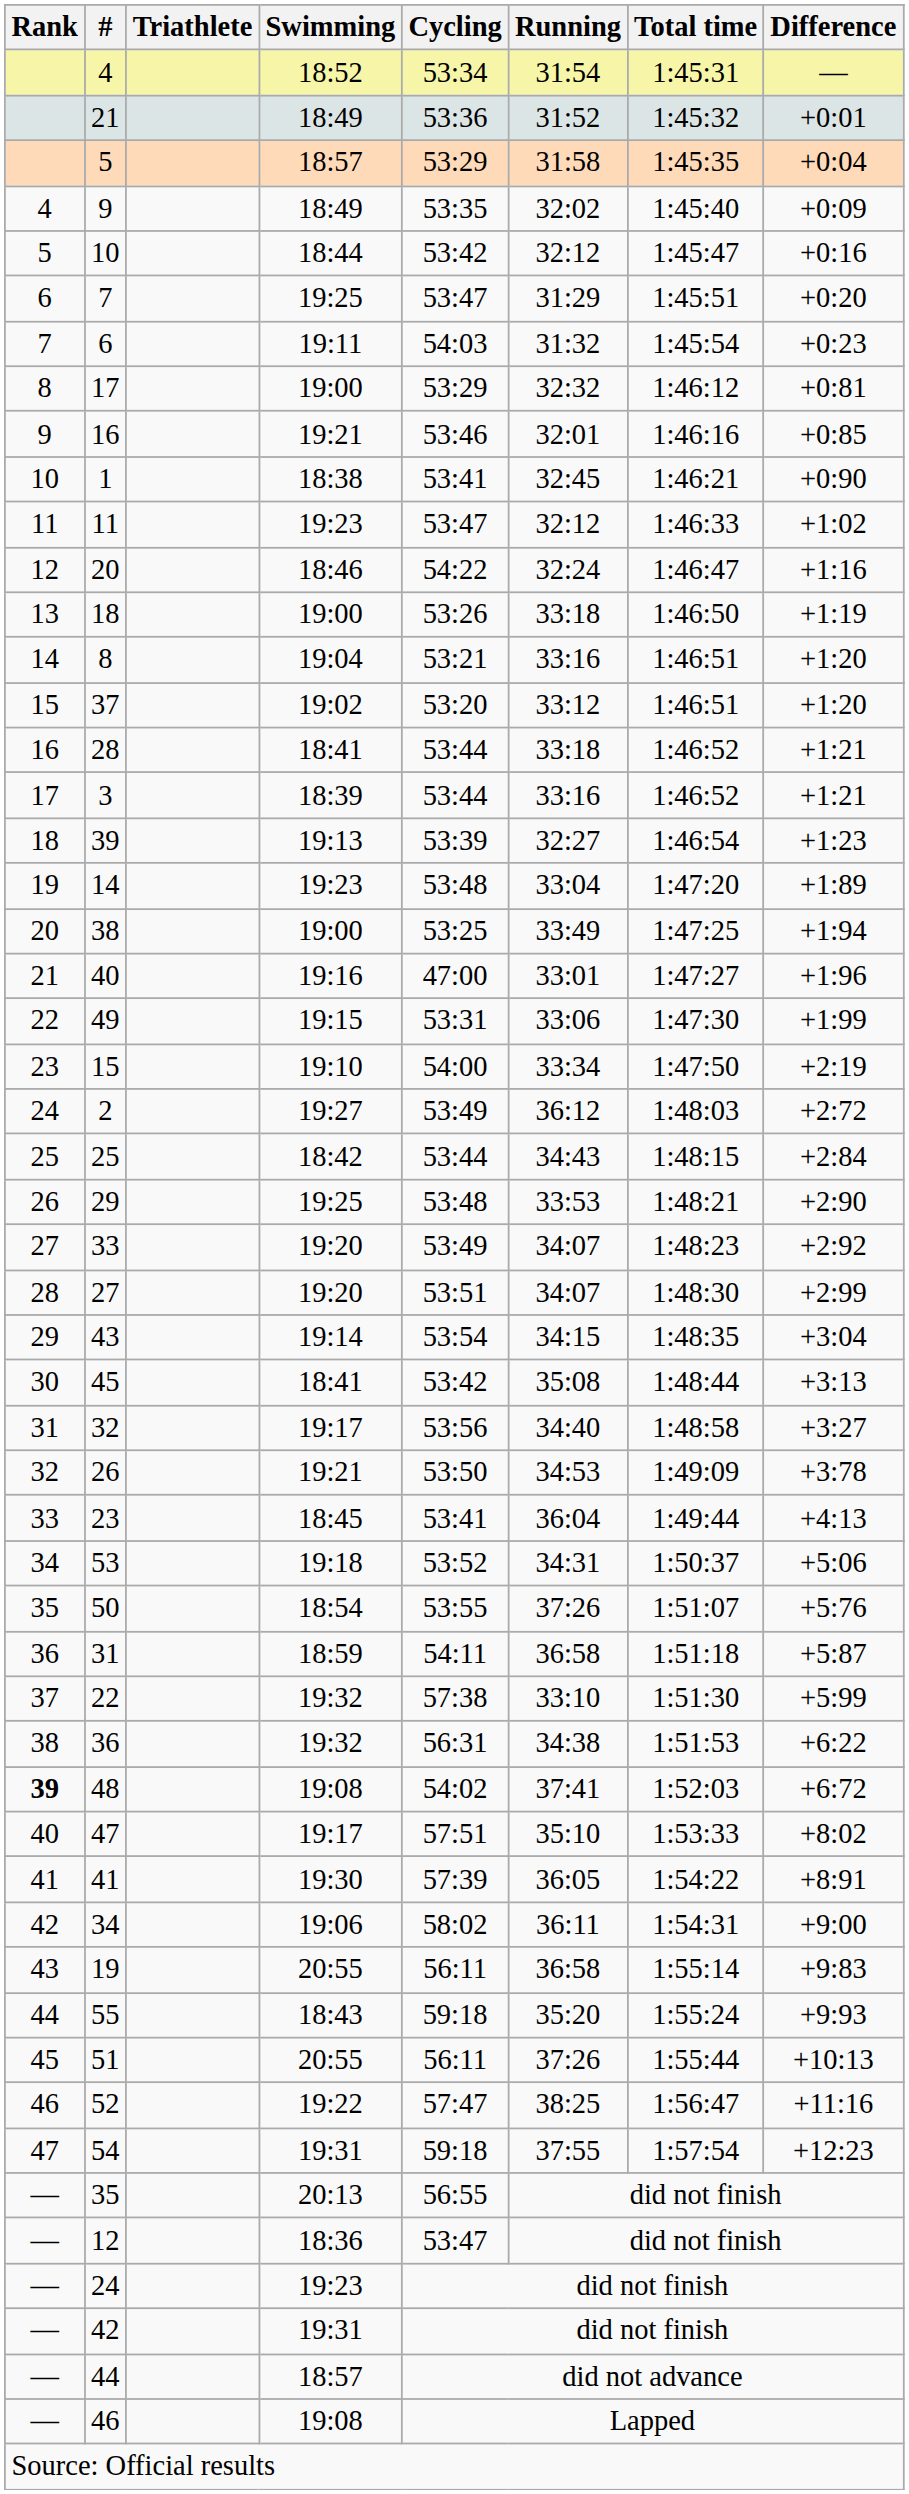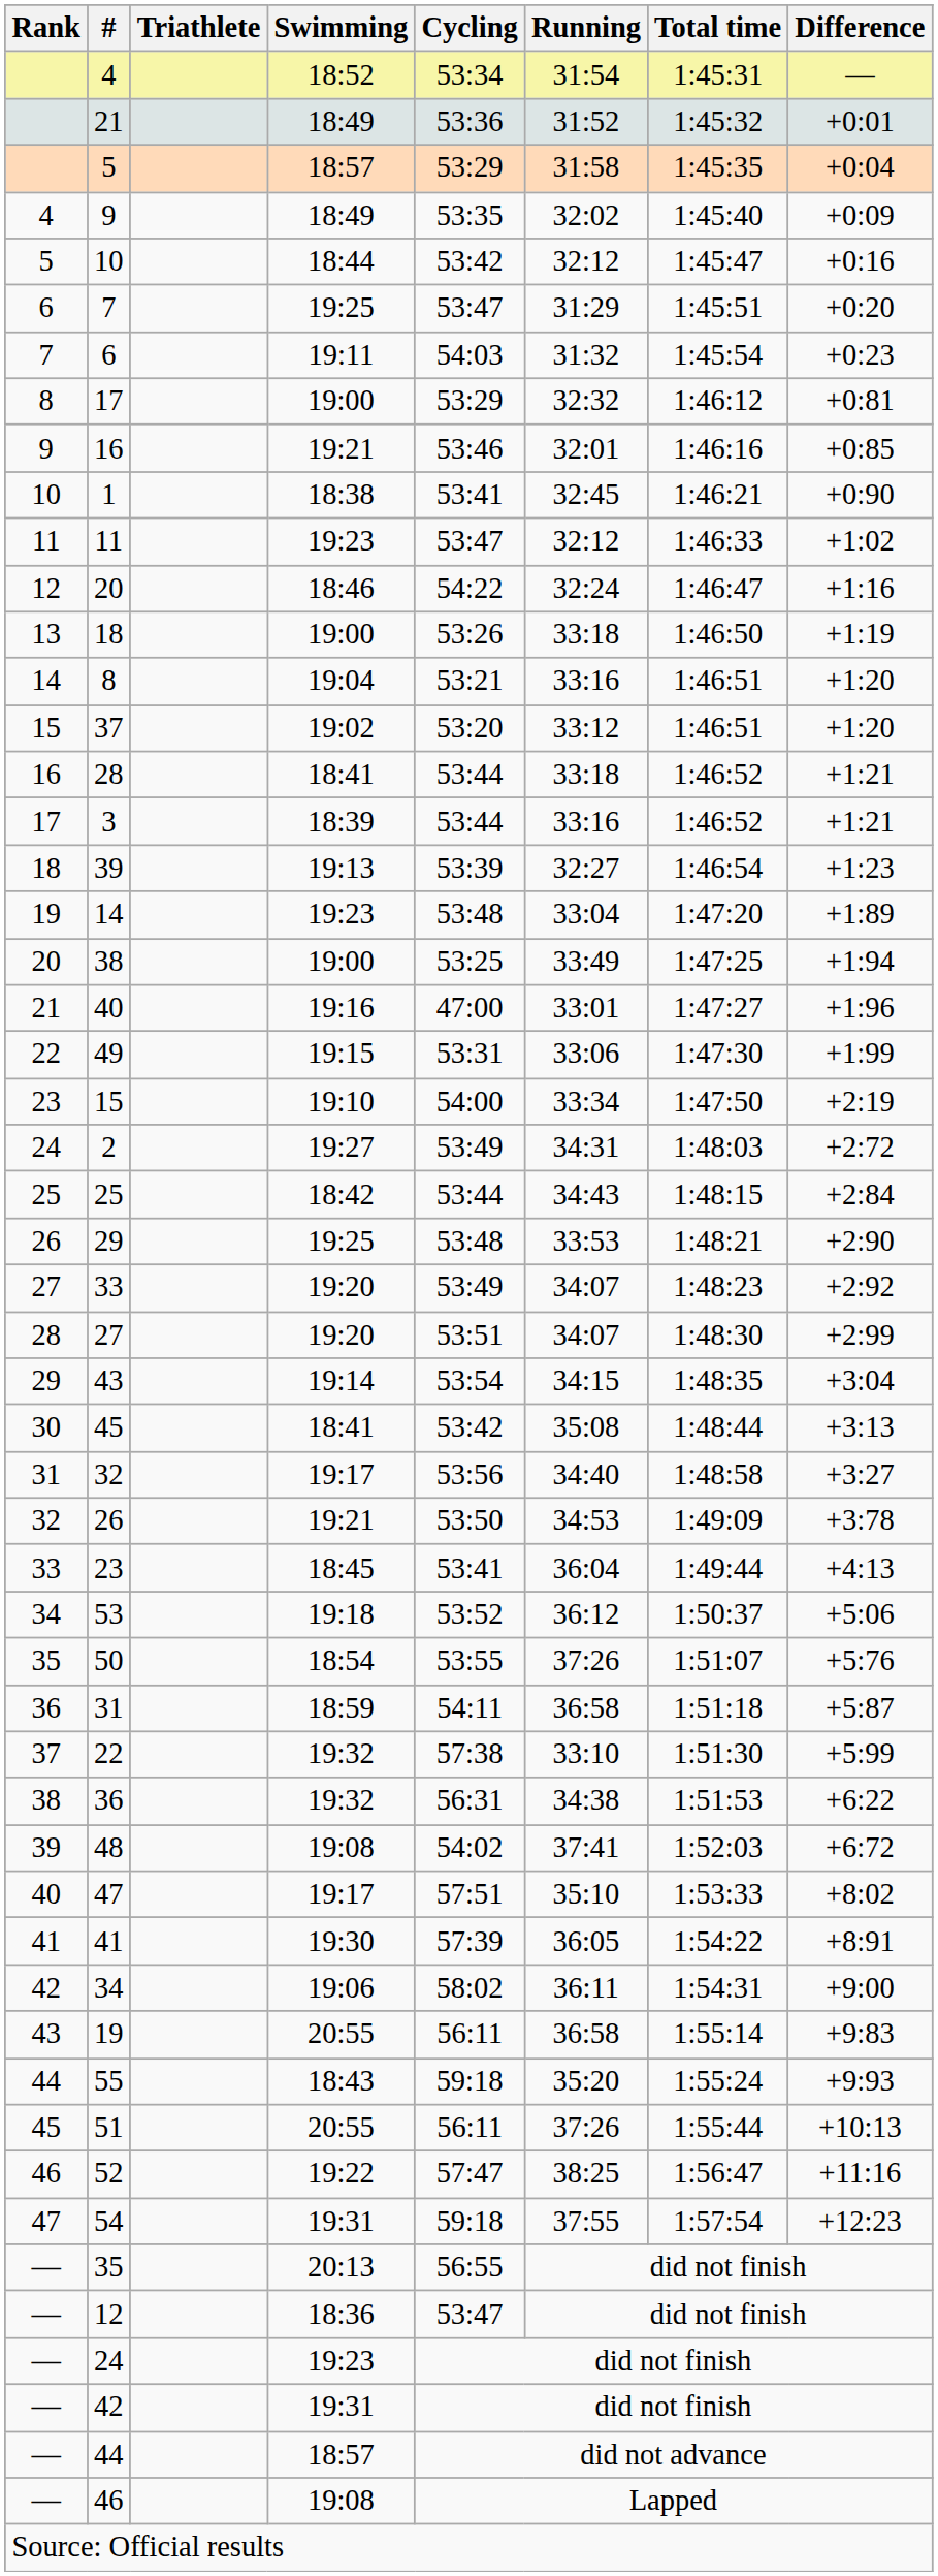2 | Running: 36:12 -> 34:31
53 | Running: 34:31 -> 36:12
48 | Rank: bold -> normal
